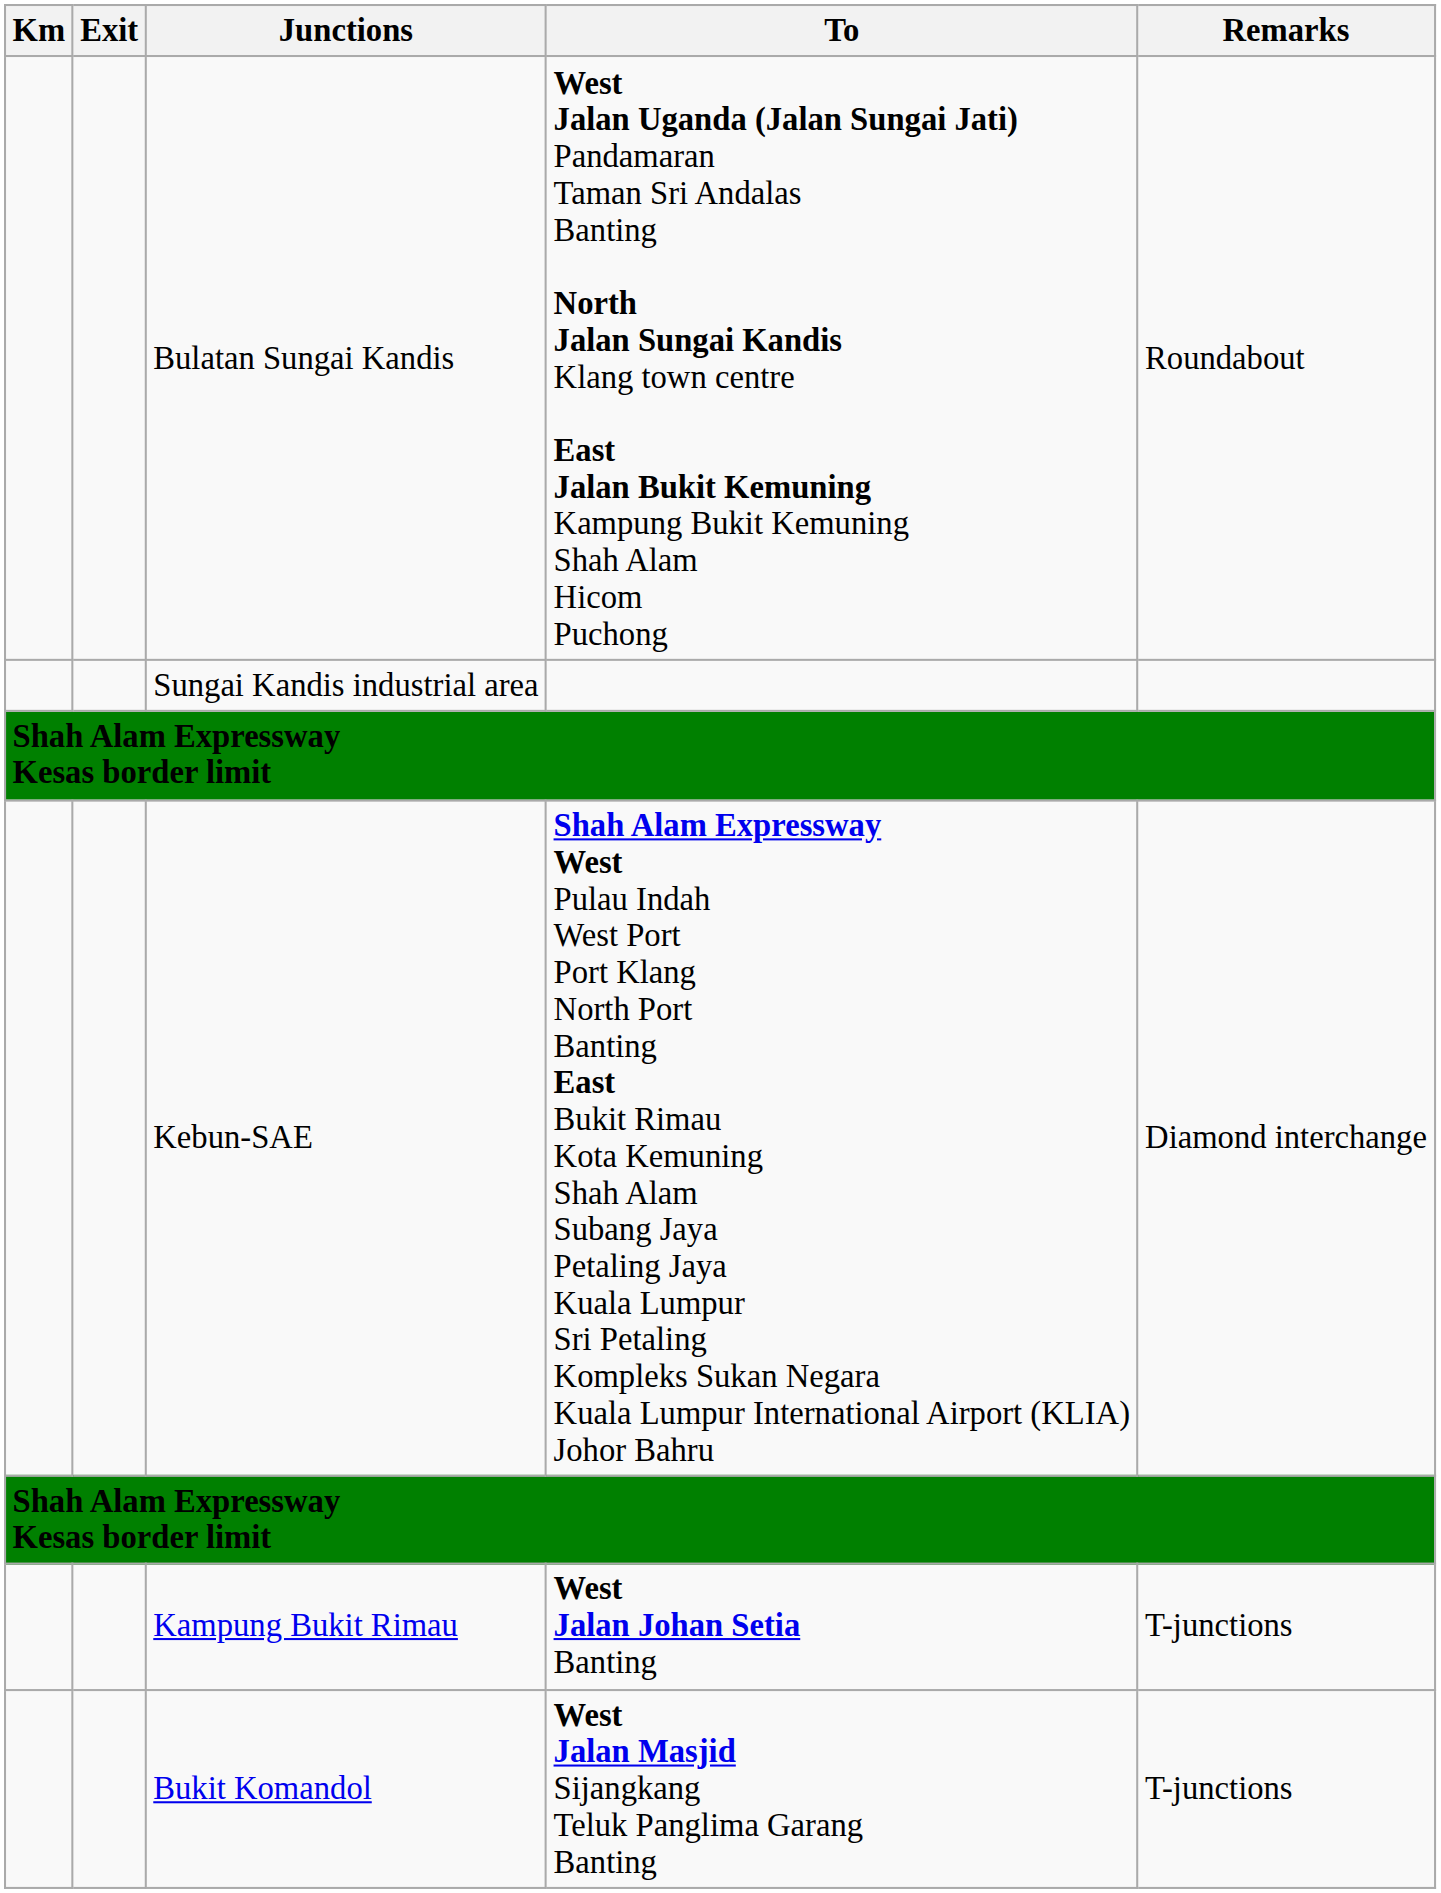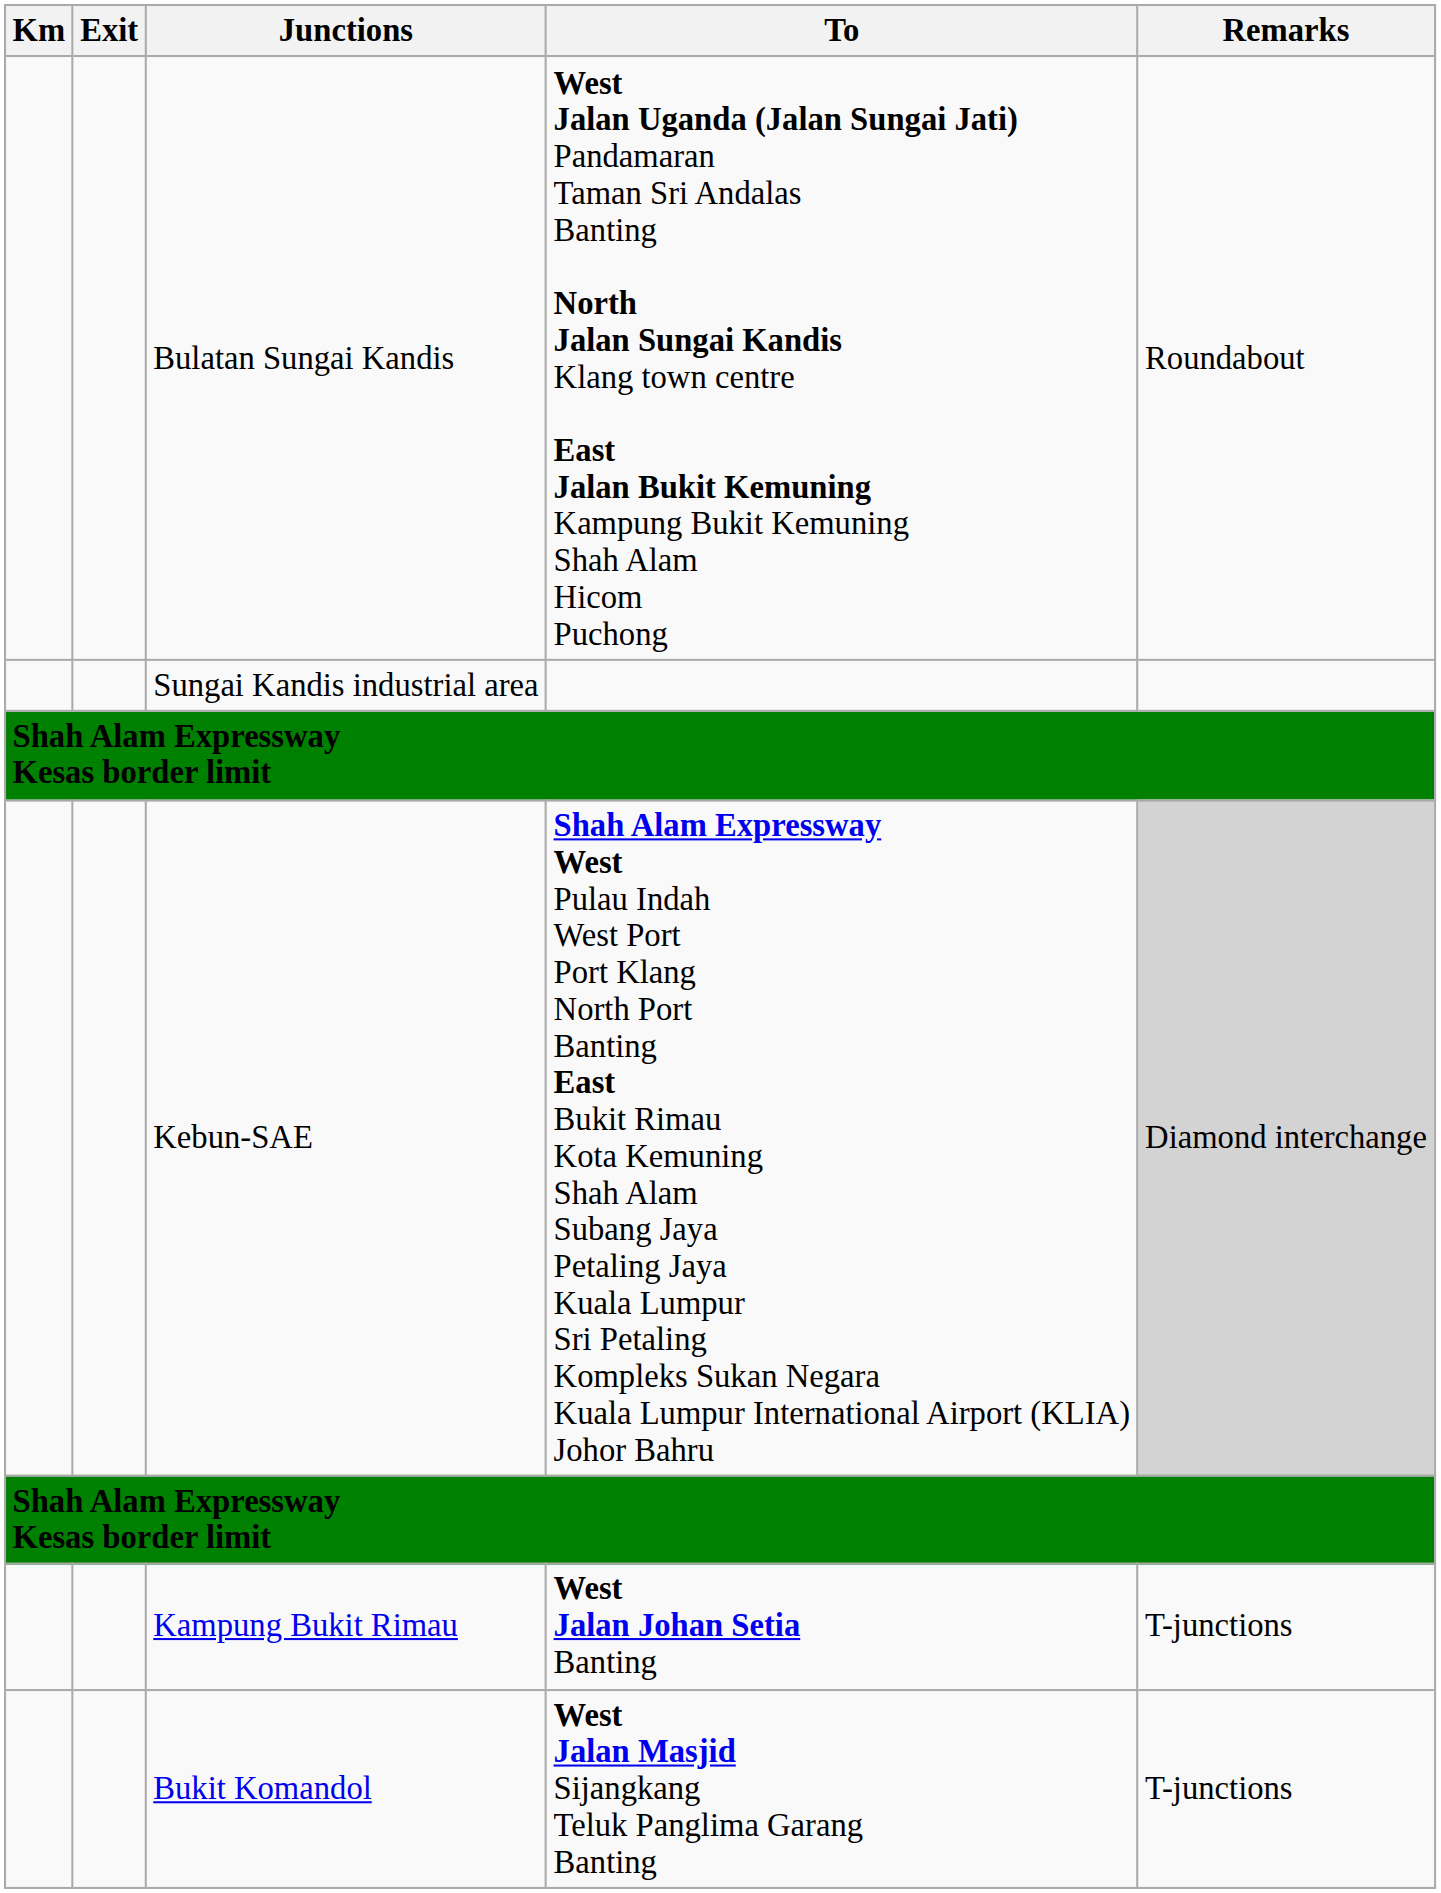Kebun-SAE | Remarks: no background -> lightgrey background
